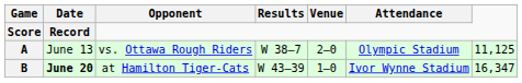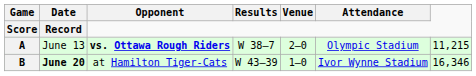A | Opponent: normal -> bold
A | column 7: 11,125 -> 11,215
B | column 7: 16,347 -> 16,346
